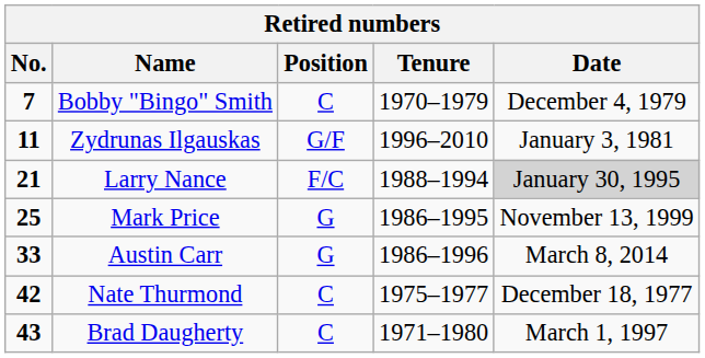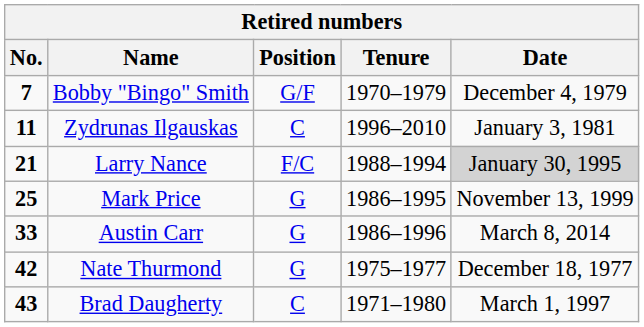Bobby "Bingo" Smith | Position: C -> G/F
Zydrunas Ilgauskas | Position: G/F -> C
Nate Thurmond | Position: C -> G
